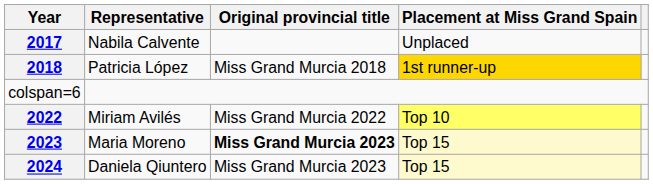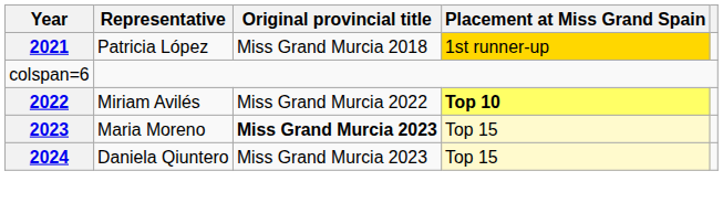- row: 2017 | Nabila Calvente | Unplaced
Patricia López | Year: 2018 -> 2021
Miriam Avilés | Placement at Miss Grand Spain: normal -> bold
